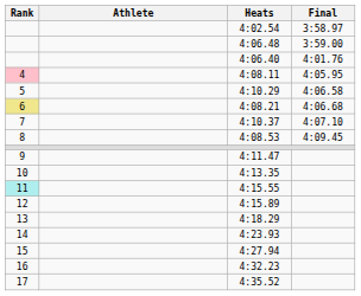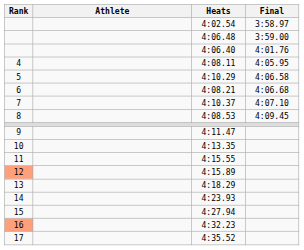4:08.11 | Rank: pink background -> no background
4:08.21 | Rank: khaki background -> no background
4:15.55 | Rank: paleturquoise background -> no background
4:15.89 | Rank: no background -> lightsalmon background
4:32.23 | Rank: no background -> lightsalmon background
